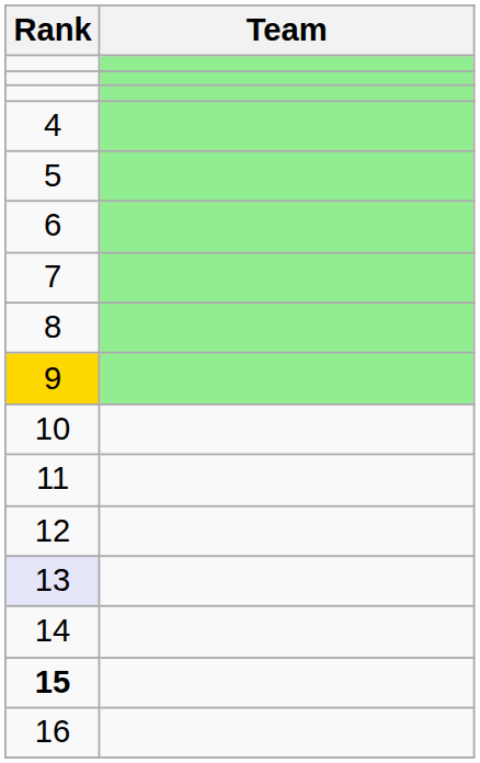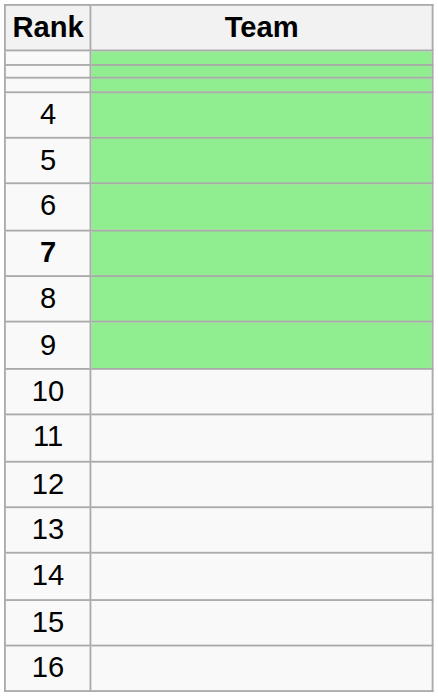row 8 | Rank: normal -> bold
row 10 | Rank: gold background -> no background
row 14 | Rank: lavender background -> no background
row 16 | Rank: bold -> normal
